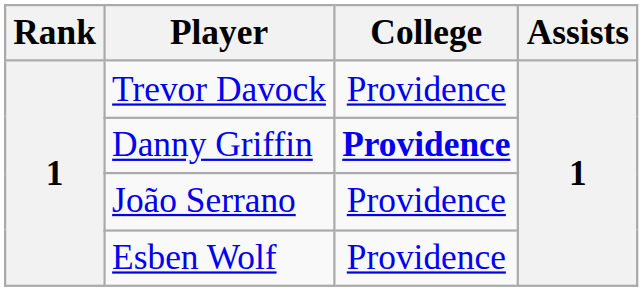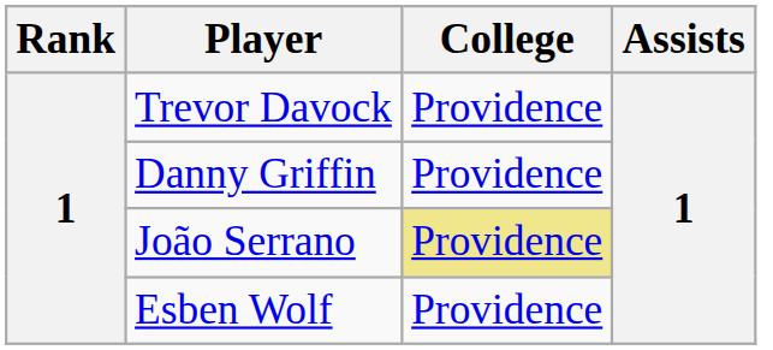Danny Griffin | College: bold -> normal
João Serrano | College: no background -> khaki background
